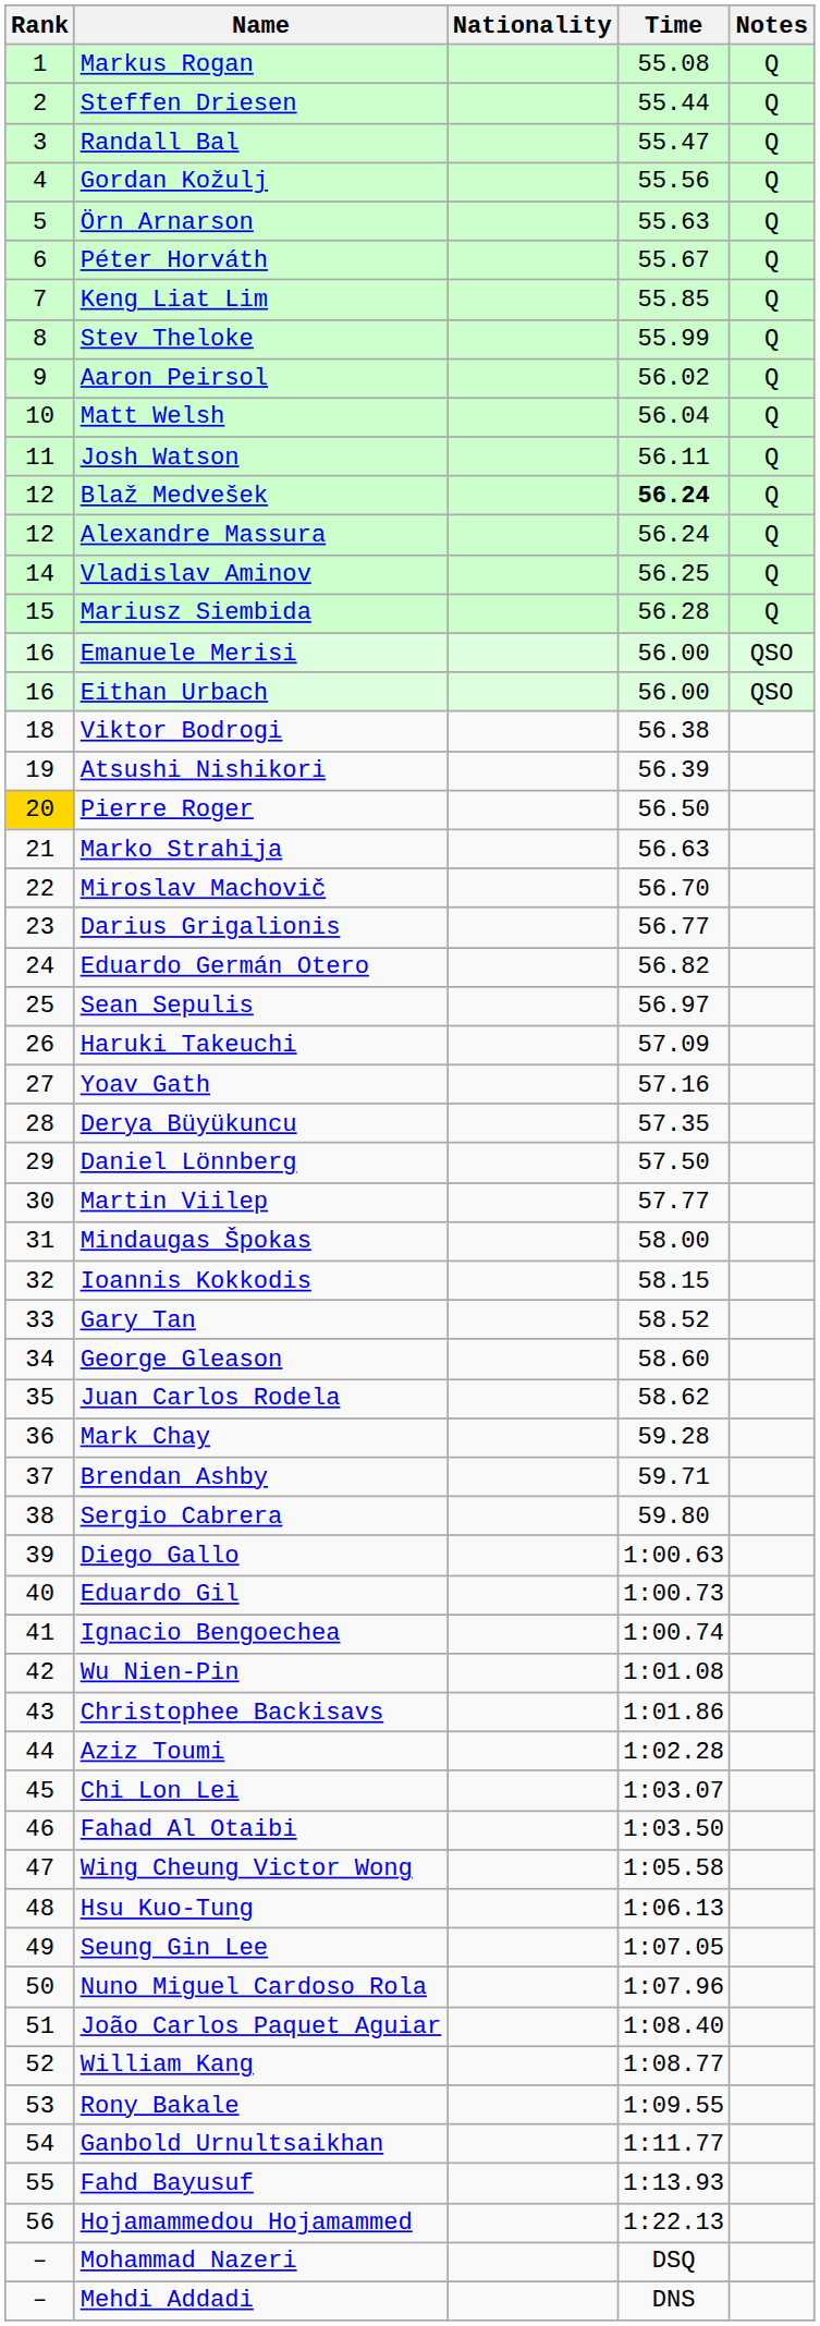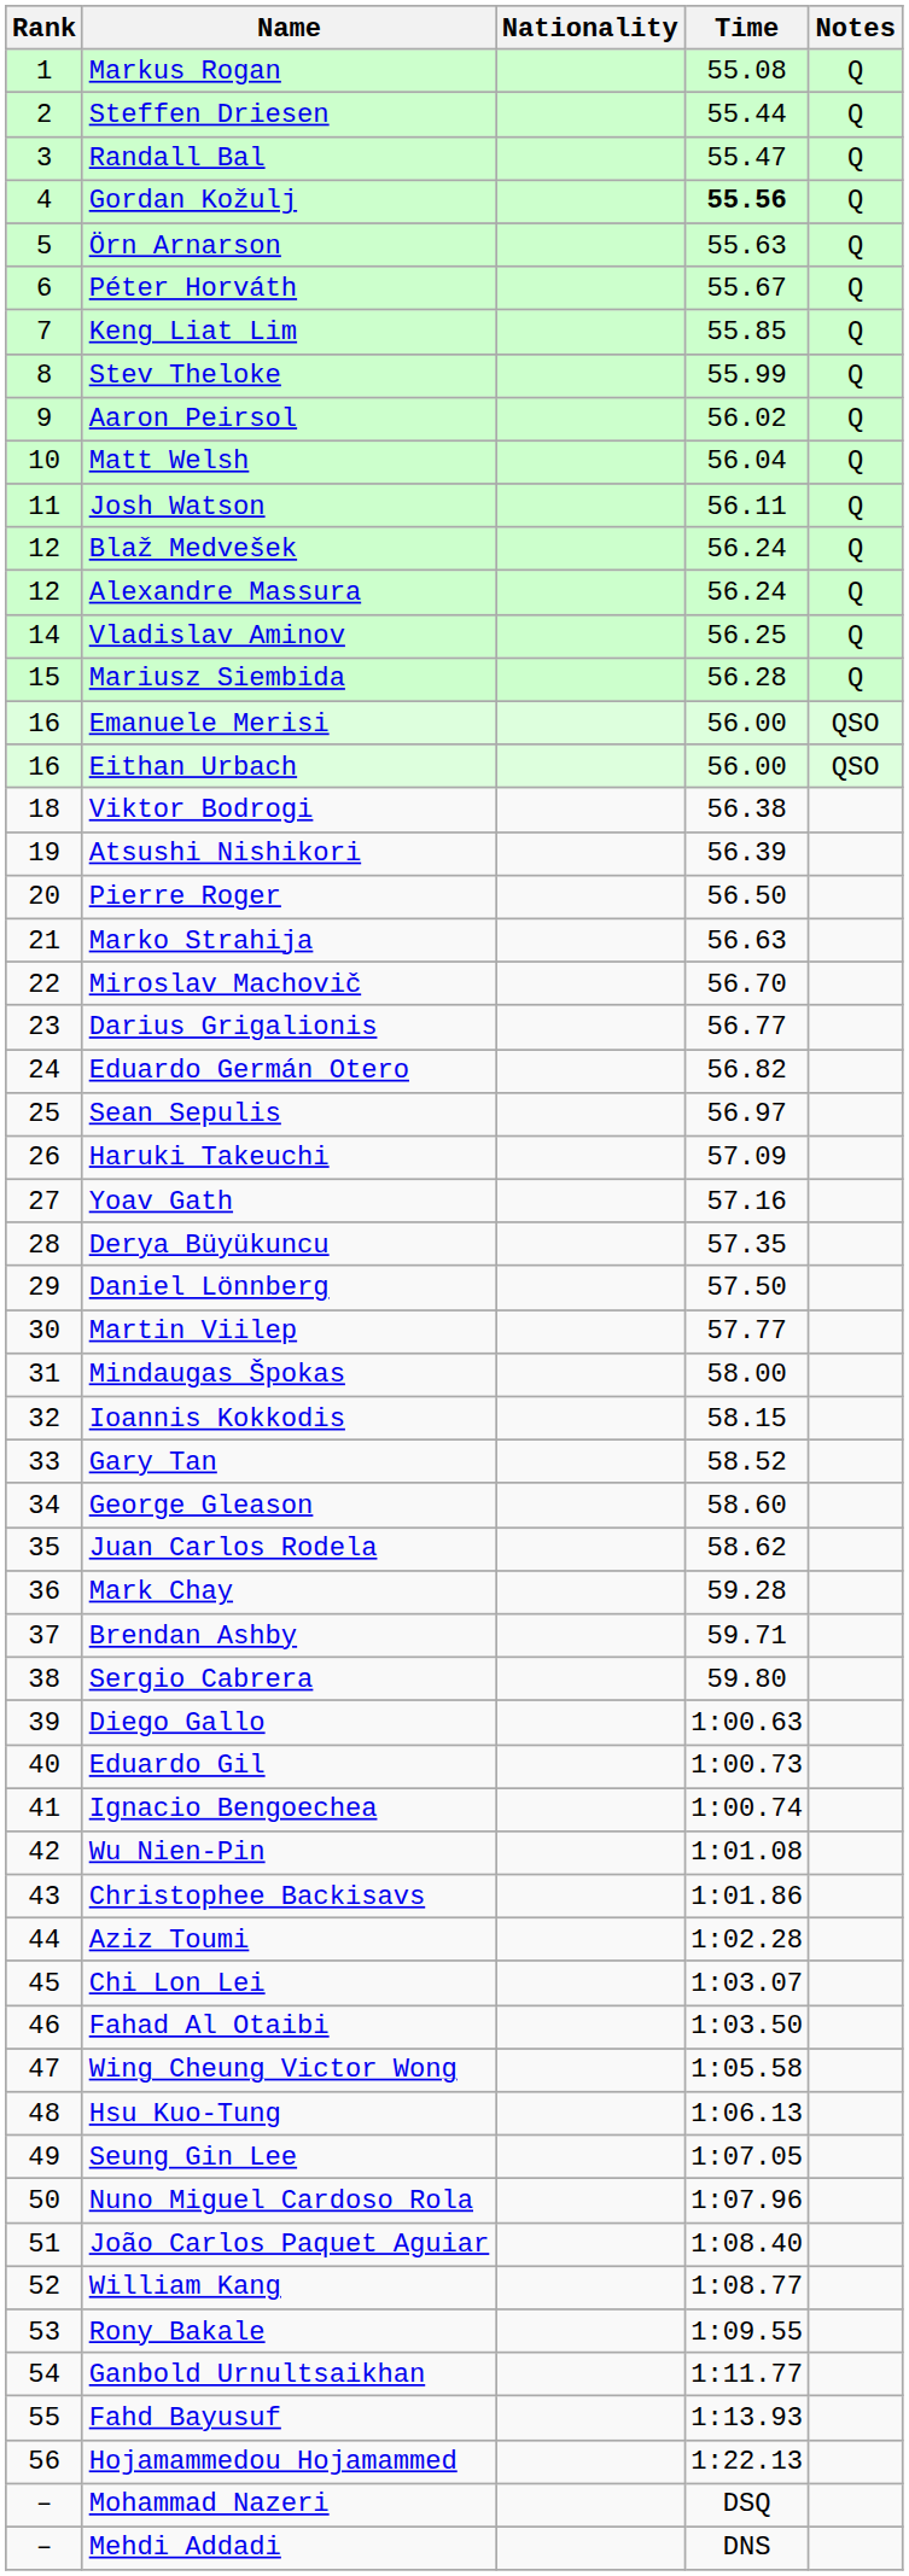Gordan Kožulj | Time: normal -> bold
Blaž Medvešek | Time: bold -> normal
Pierre Roger | Rank: gold background -> no background
